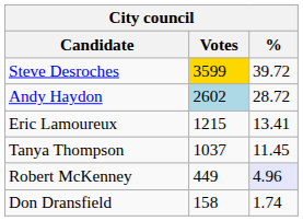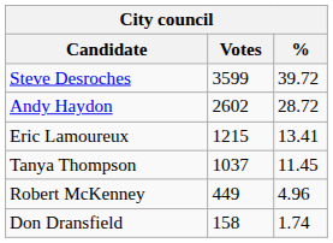Steve Desroches | Votes: gold background -> no background
Andy Haydon | Votes: lightblue background -> no background
Robert McKenney | %: lavender background -> no background
